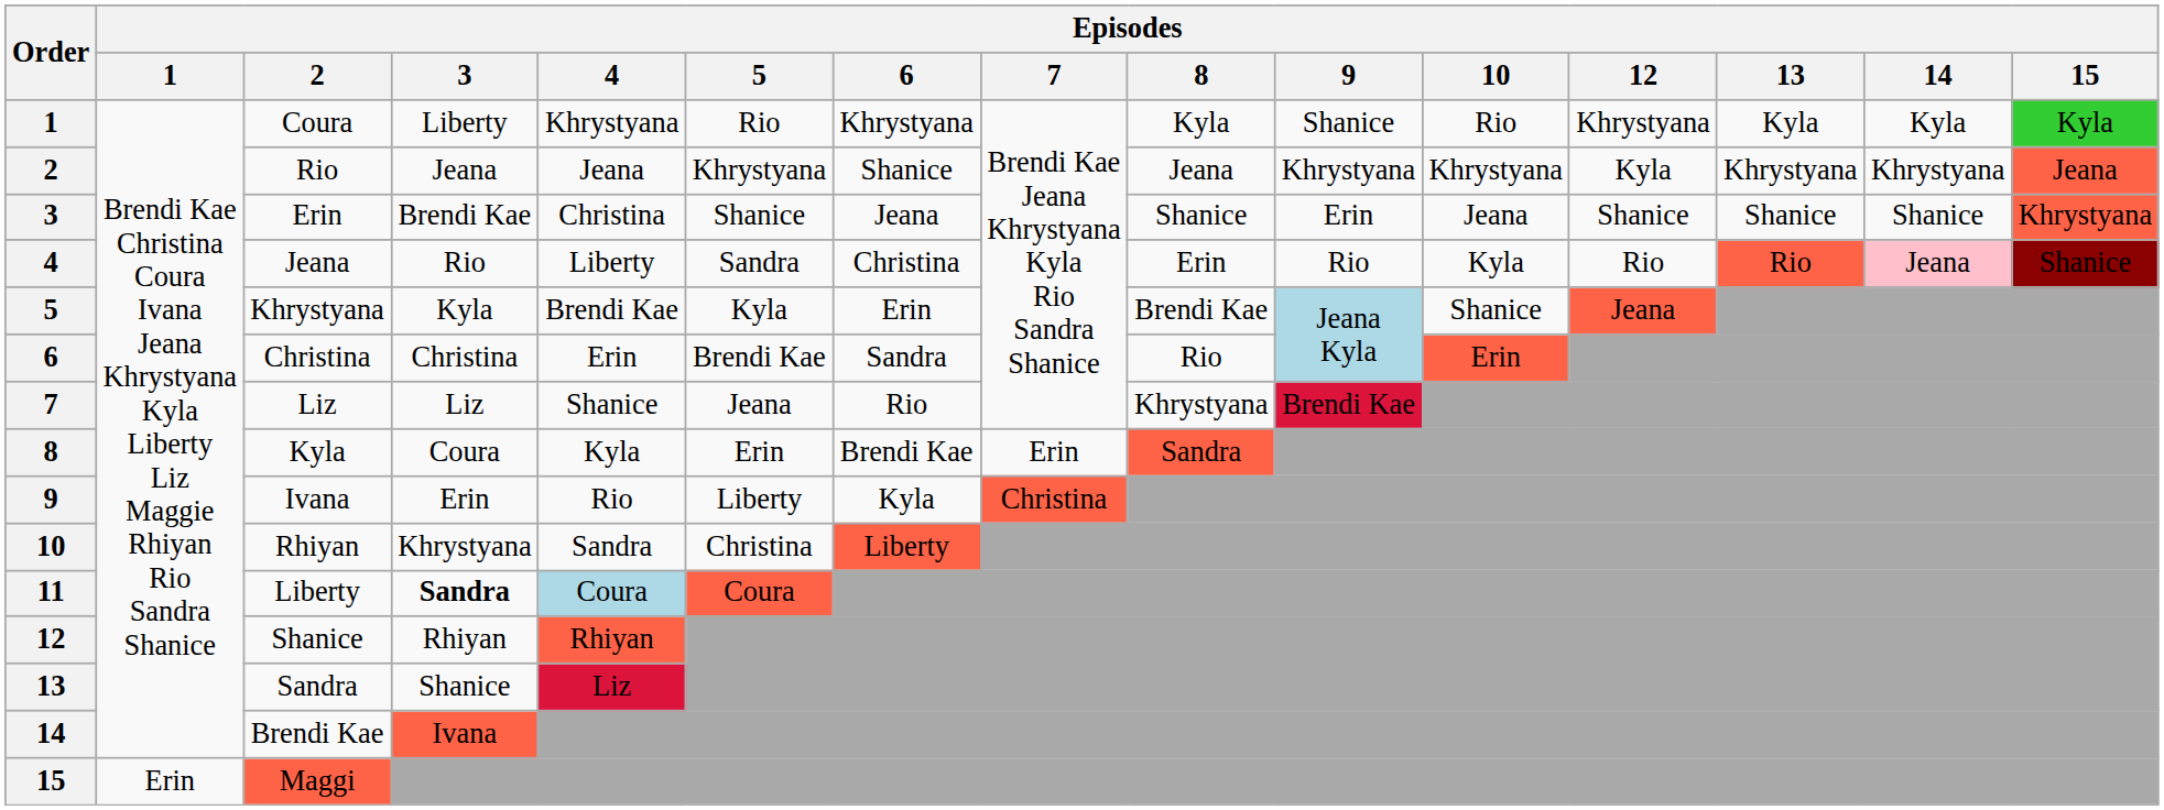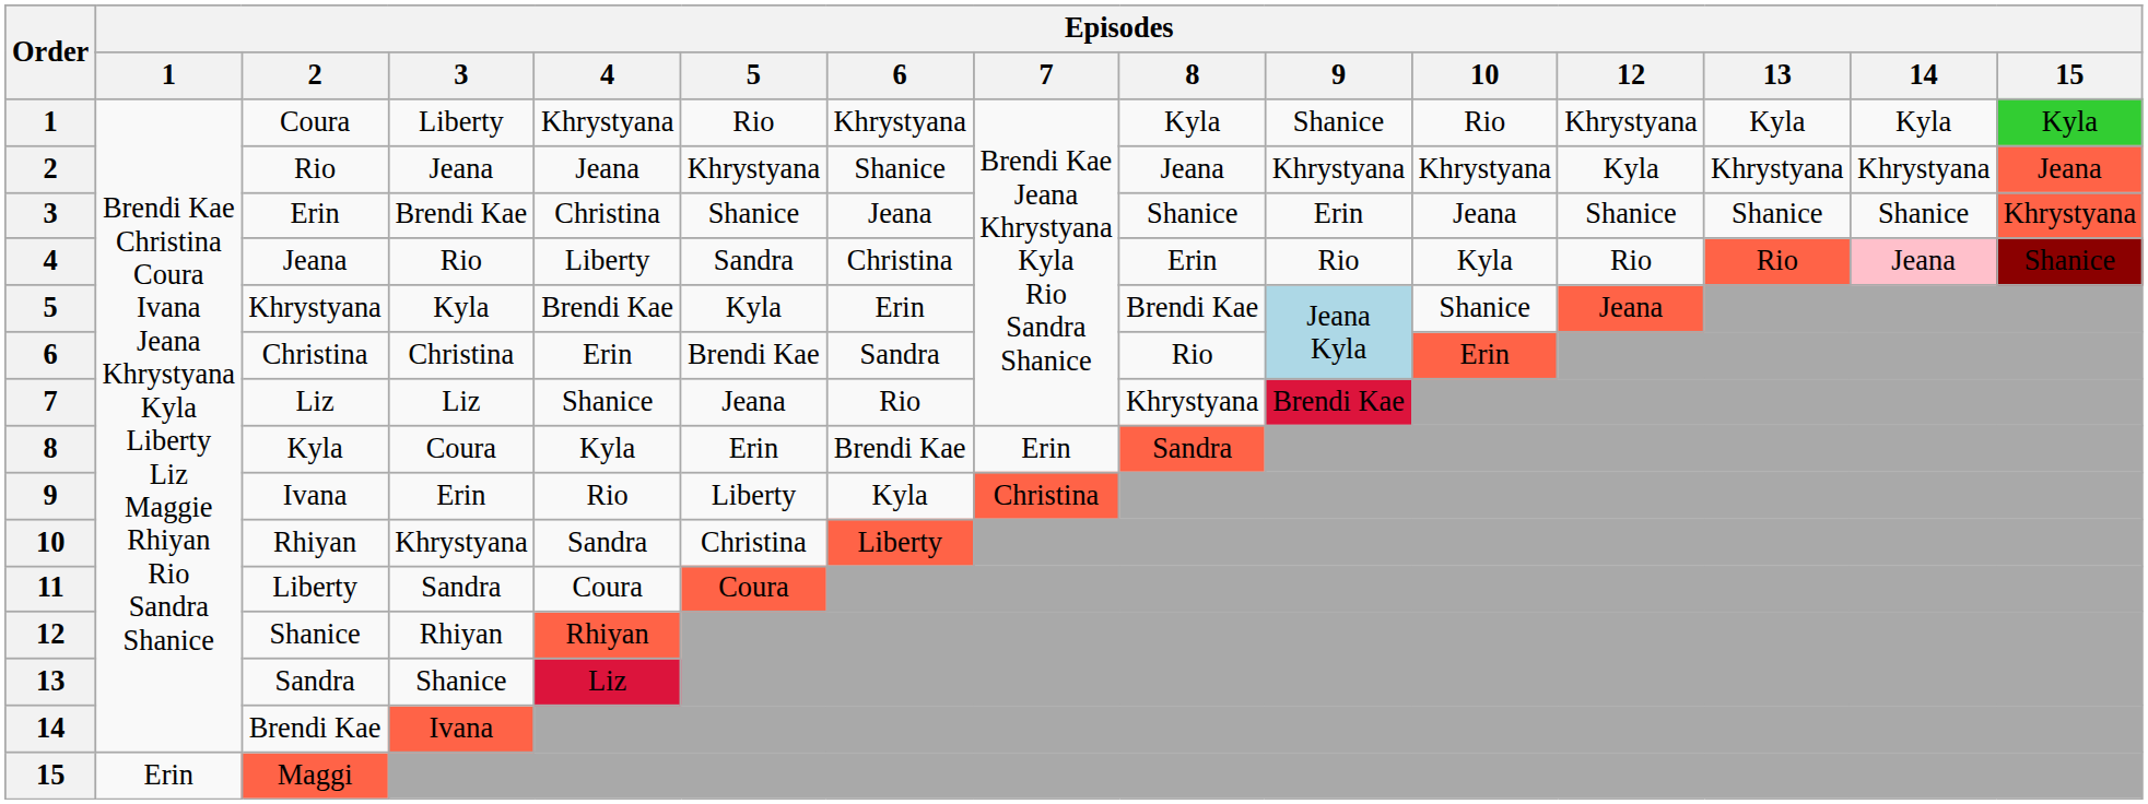11 | Episodes / 3: bold -> normal
11 | Episodes / 4: lightblue background -> no background
